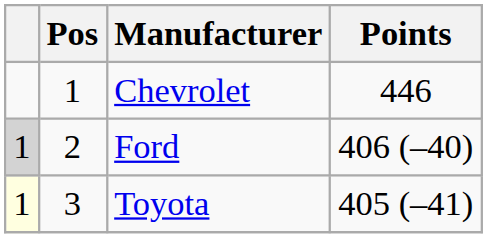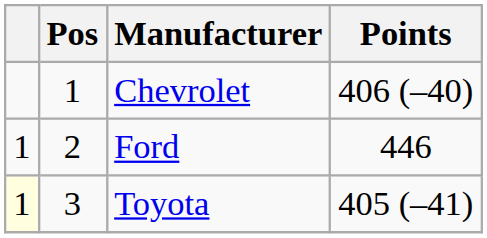Chevrolet | Points: 446 -> 406 (–40)
Ford | column 1: lightgrey background -> no background
Ford | Points: 406 (–40) -> 446
